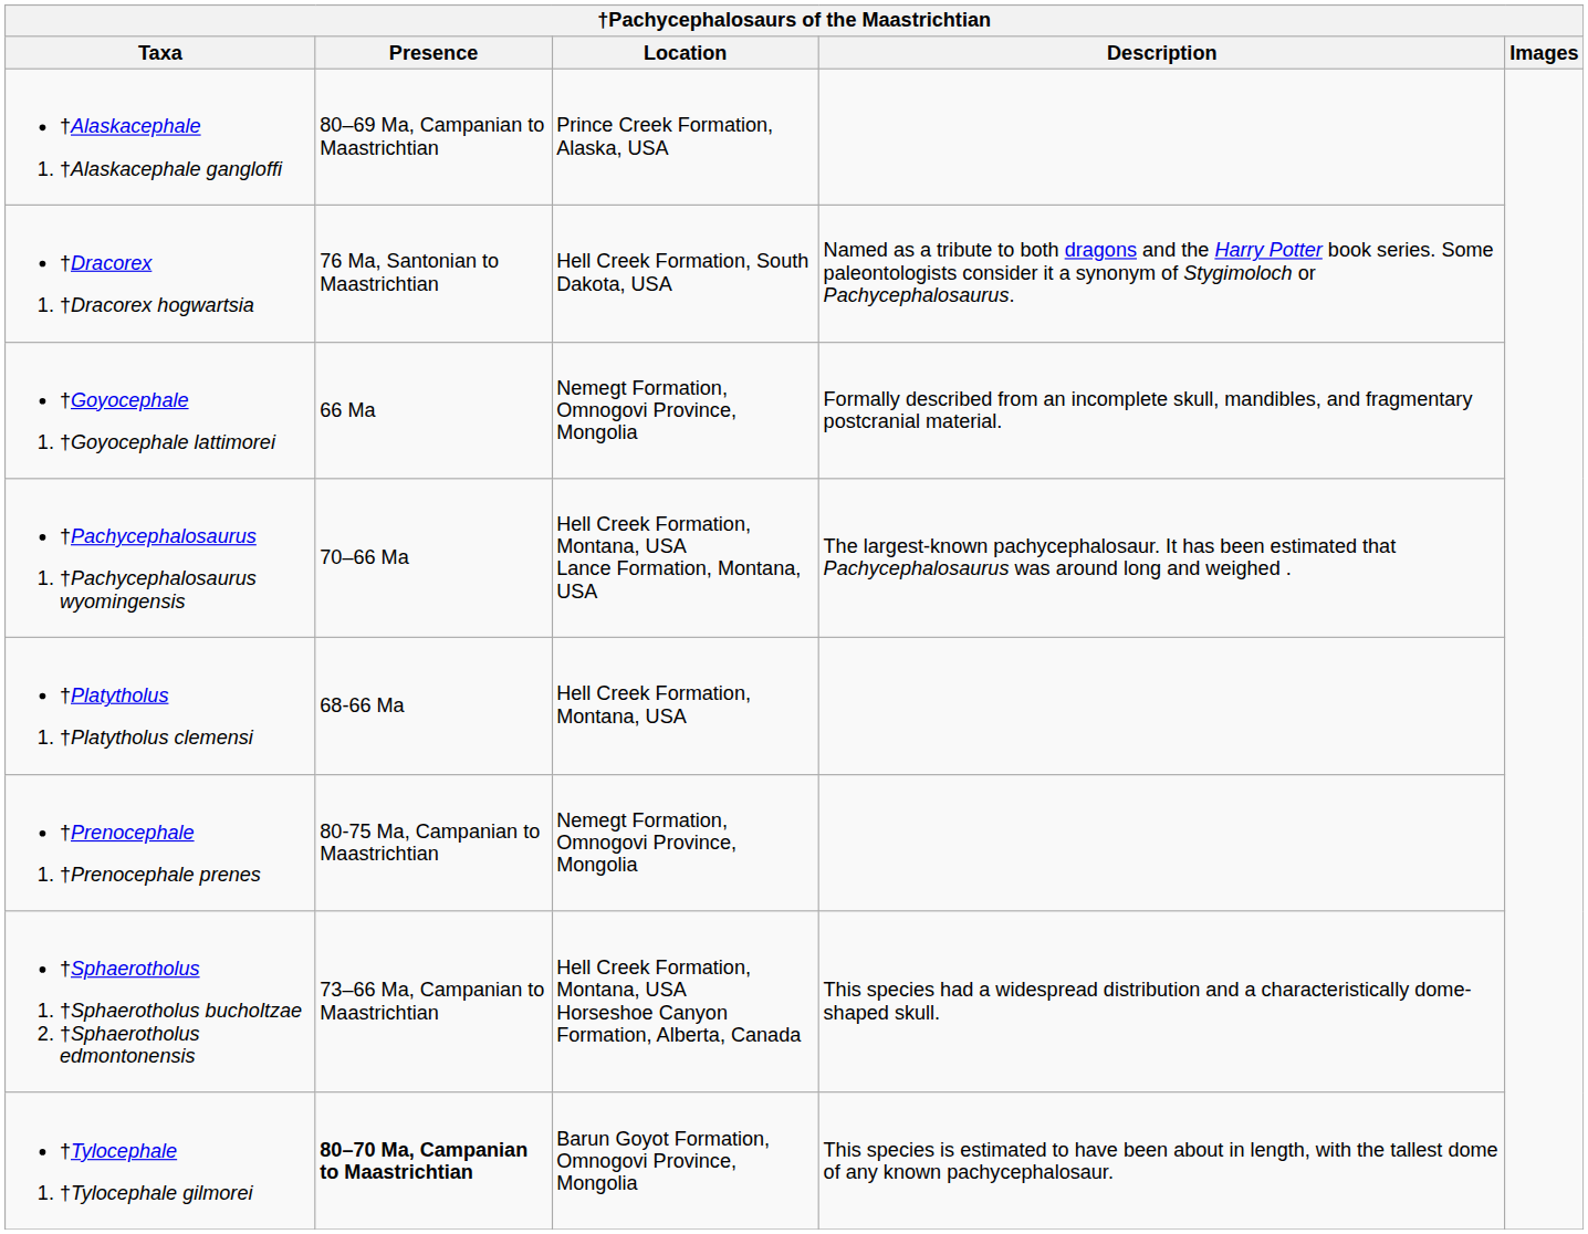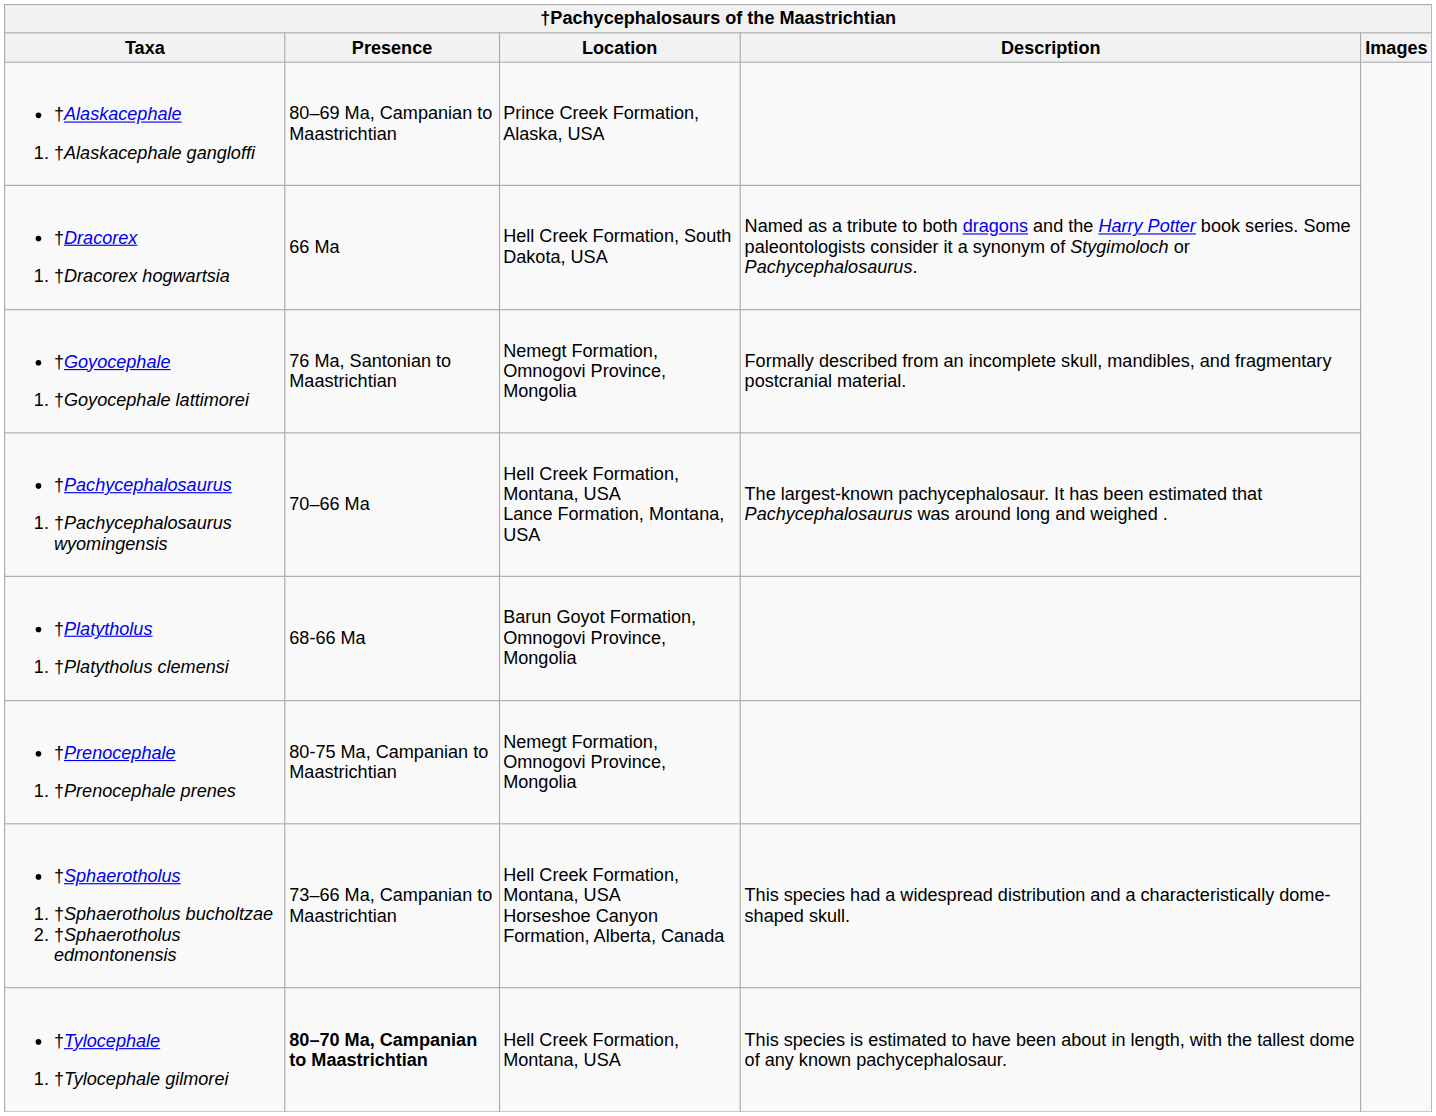†Dracorex †Dracorex hogwartsia | Presence: 76 Ma, Santonian to Maastrichtian -> 66 Ma
†Goyocephale †Goyocephale lattimorei | Presence: 66 Ma -> 76 Ma, Santonian to Maastrichtian
†Platytholus †Platytholus clemensi | Location: Hell Creek Formation, Montana, USA -> Barun Goyot Formation, Omnogovi Province, Mongolia
†Tylocephale †Tylocephale gilmorei | Location: Barun Goyot Formation, Omnogovi Province, Mongolia -> Hell Creek Formation, Montana, USA
